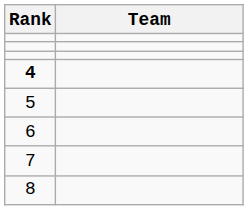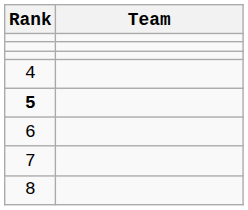row 5 | Rank: bold -> normal
row 6 | Rank: normal -> bold
